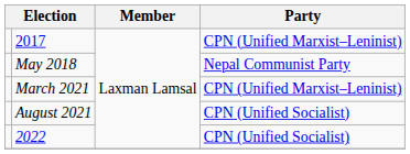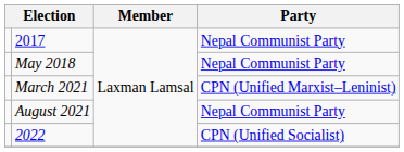2017 | Party: CPN (Unified Marxist–Leninist) -> Nepal Communist Party
August 2021 | Party: CPN (Unified Socialist) -> Nepal Communist Party
